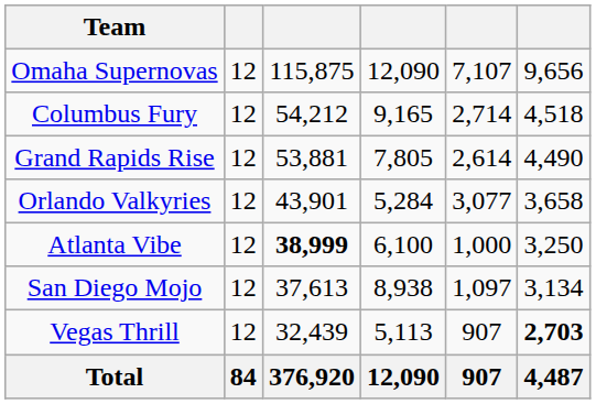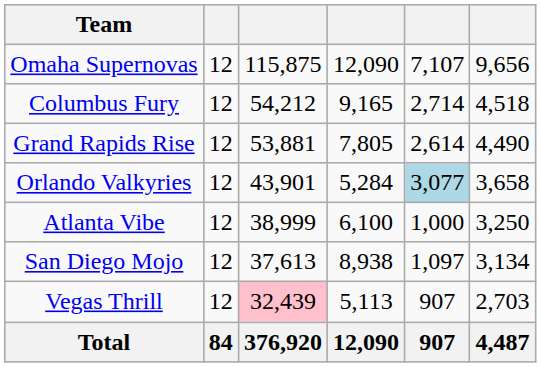Orlando Valkyries | column 5: no background -> lightblue background
Atlanta Vibe | column 3: bold -> normal
Vegas Thrill | column 3: no background -> pink background
Vegas Thrill | column 6: bold -> normal
